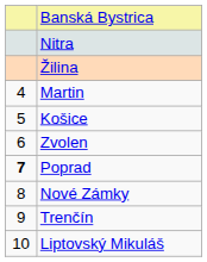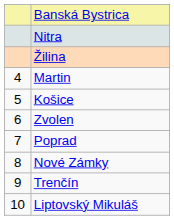Poprad | column 1: bold -> normal
